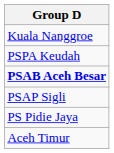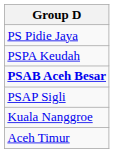row 2 | column 1: Kuala Nanggroe -> PS Pidie Jaya
row 6 | column 1: PS Pidie Jaya -> Kuala Nanggroe
